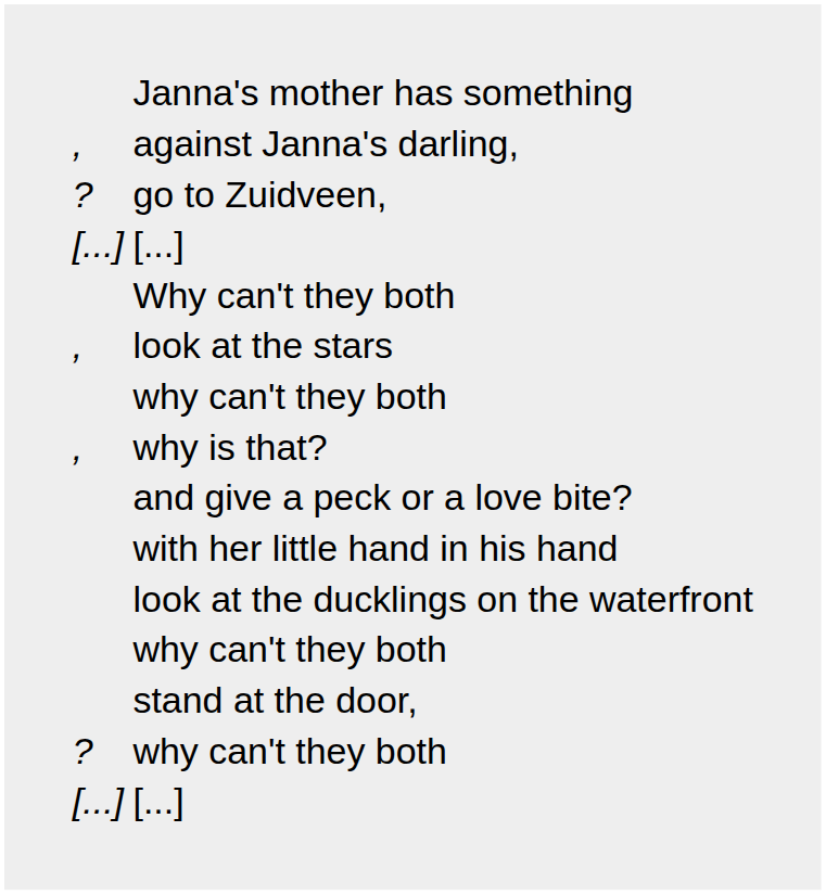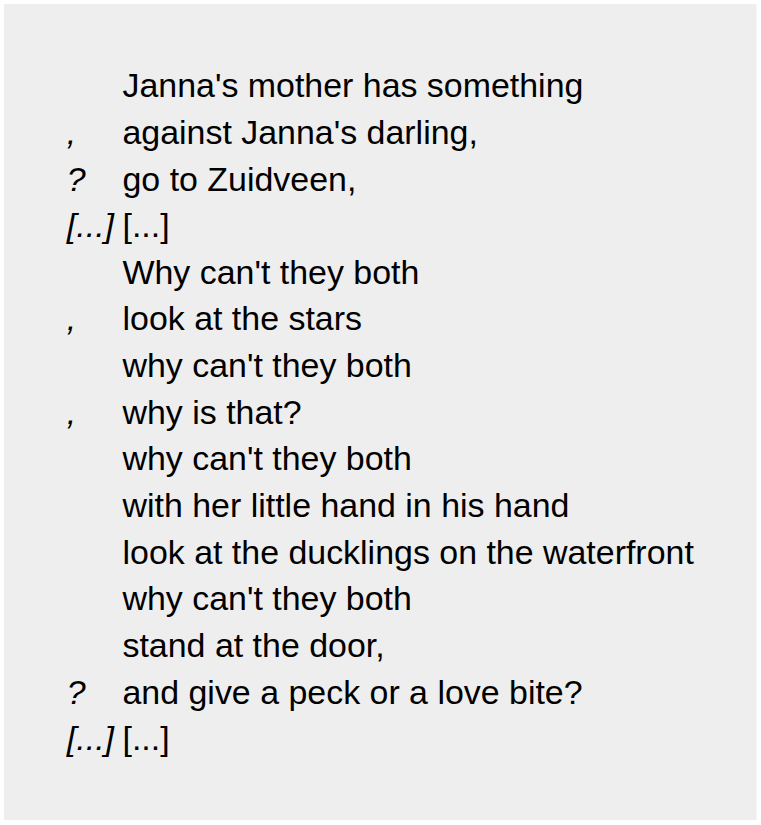row 9 | column 2: and give a peck or a love bite? -> why can't they both
row 14 | column 2: why can't they both -> and give a peck or a love bite?
